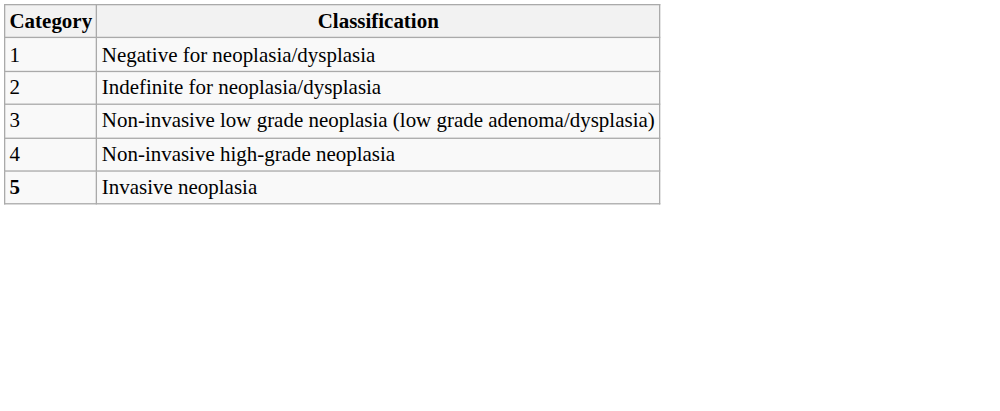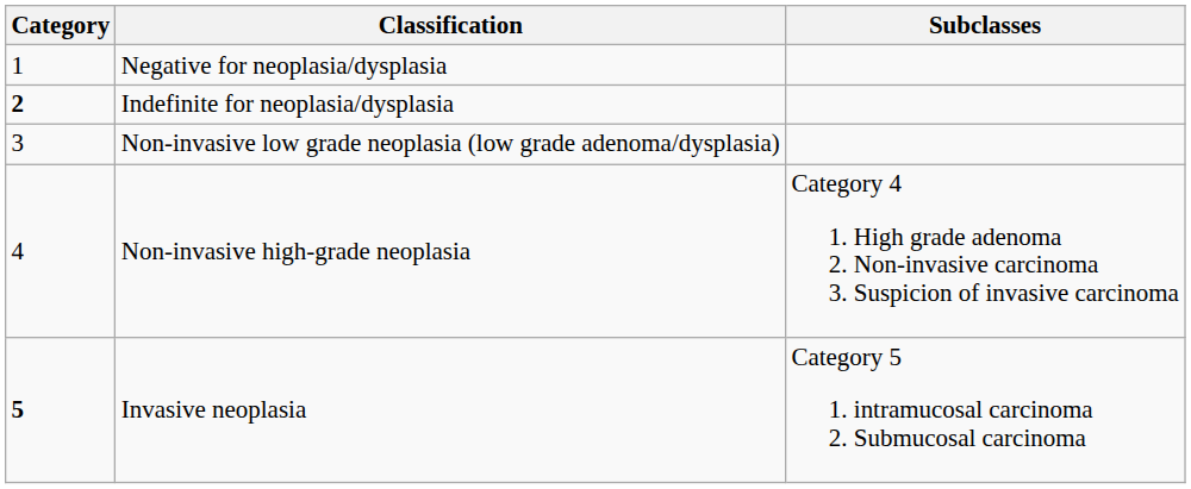+ column: Subclasses | Category 4 High grade adenoma Non-invasive carcinoma Suspicion of invasive carcinoma | Category 5 intramucosal carcinoma Submucosal carcinoma
Indefinite for neoplasia/dysplasia | Category: normal -> bold
